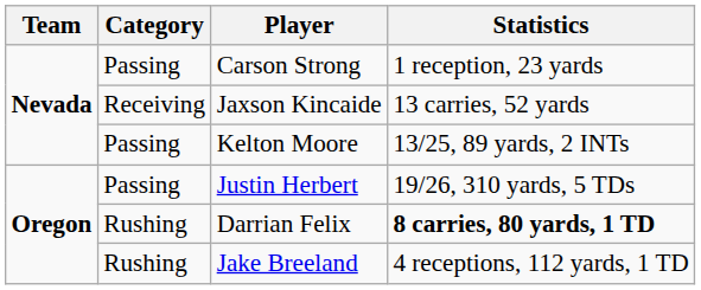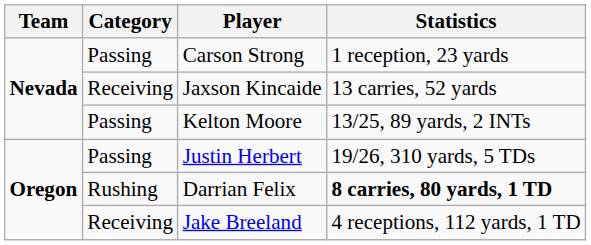Jake Breeland | Category: Rushing -> Receiving
